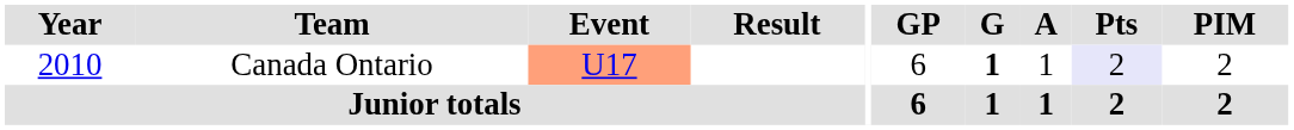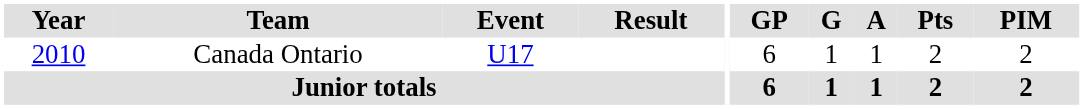Canada Ontario | Event: lightsalmon background -> no background
Canada Ontario | G: bold -> normal
Canada Ontario | Pts: lavender background -> no background
